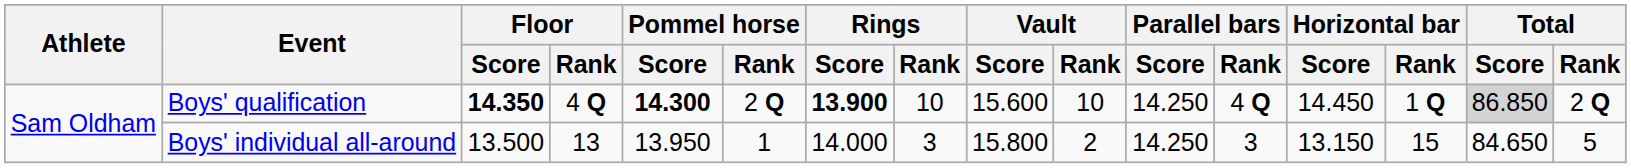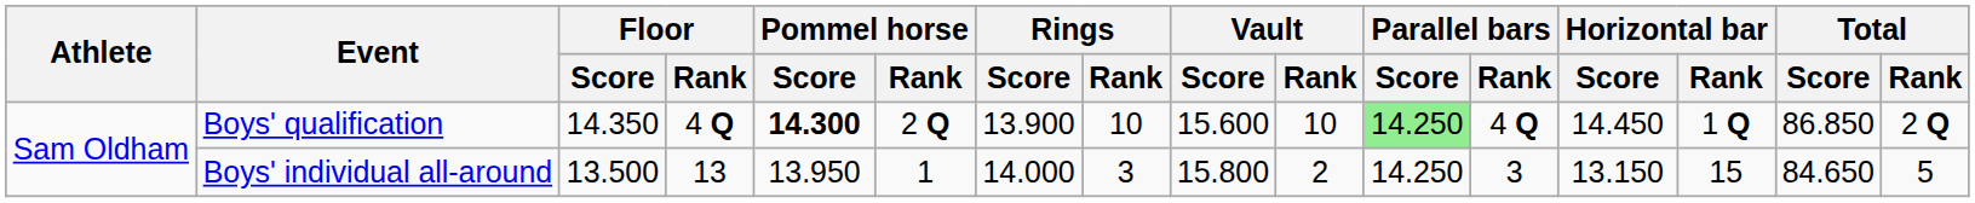Boys' qualification | Floor / Score: bold -> normal
Boys' qualification | Rings / Score: bold -> normal
Boys' qualification | Parallel bars / Score: no background -> lightgreen background
Boys' qualification | Total / Score: lightgrey background -> no background
